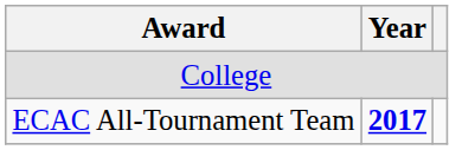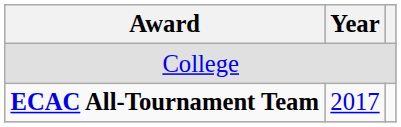ECAC All-Tournament Team | Award: normal -> bold
ECAC All-Tournament Team | Year: bold -> normal
